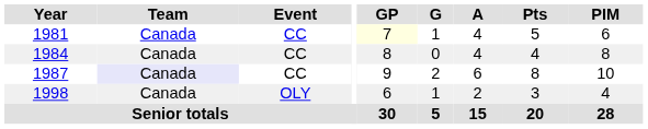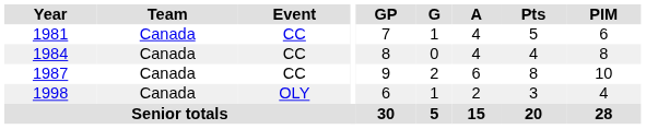1981 | GP: lightyellow background -> no background
1987 | Team: lavender background -> no background
